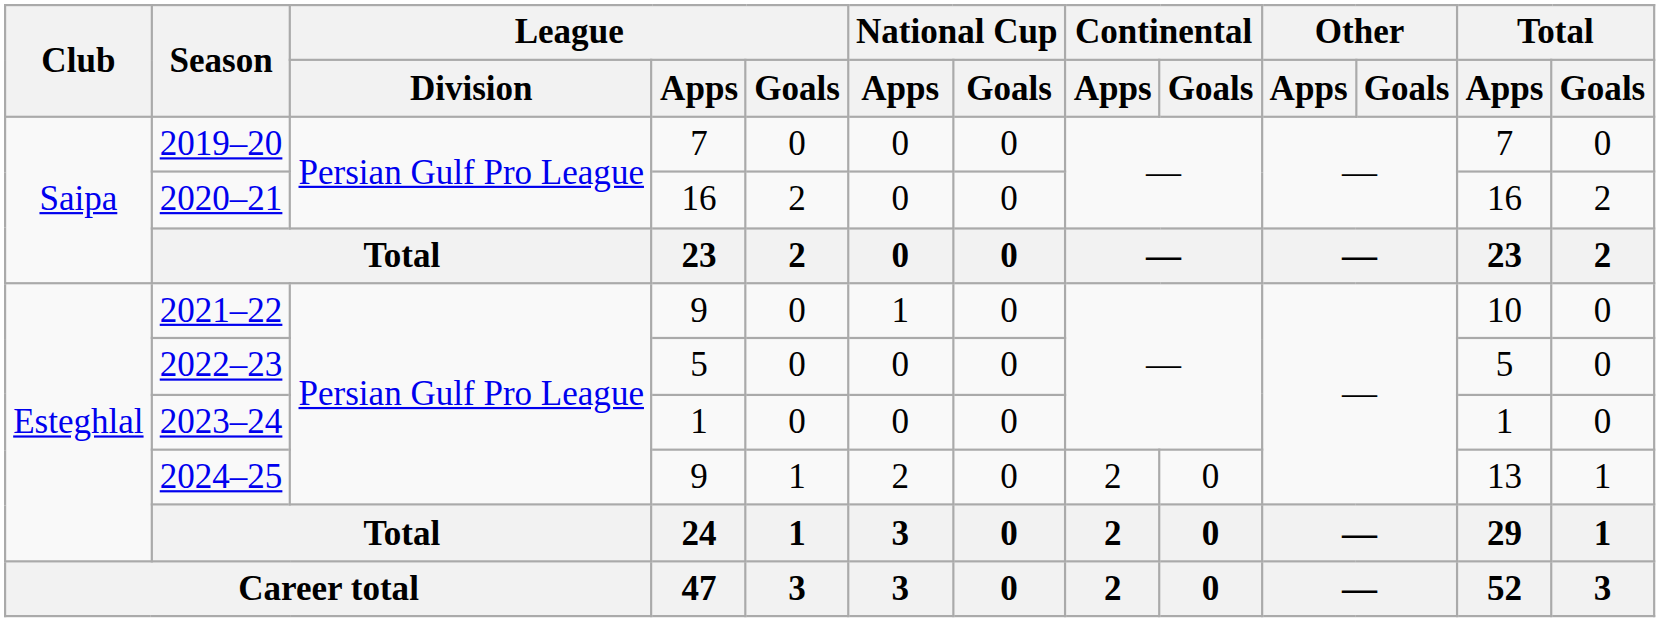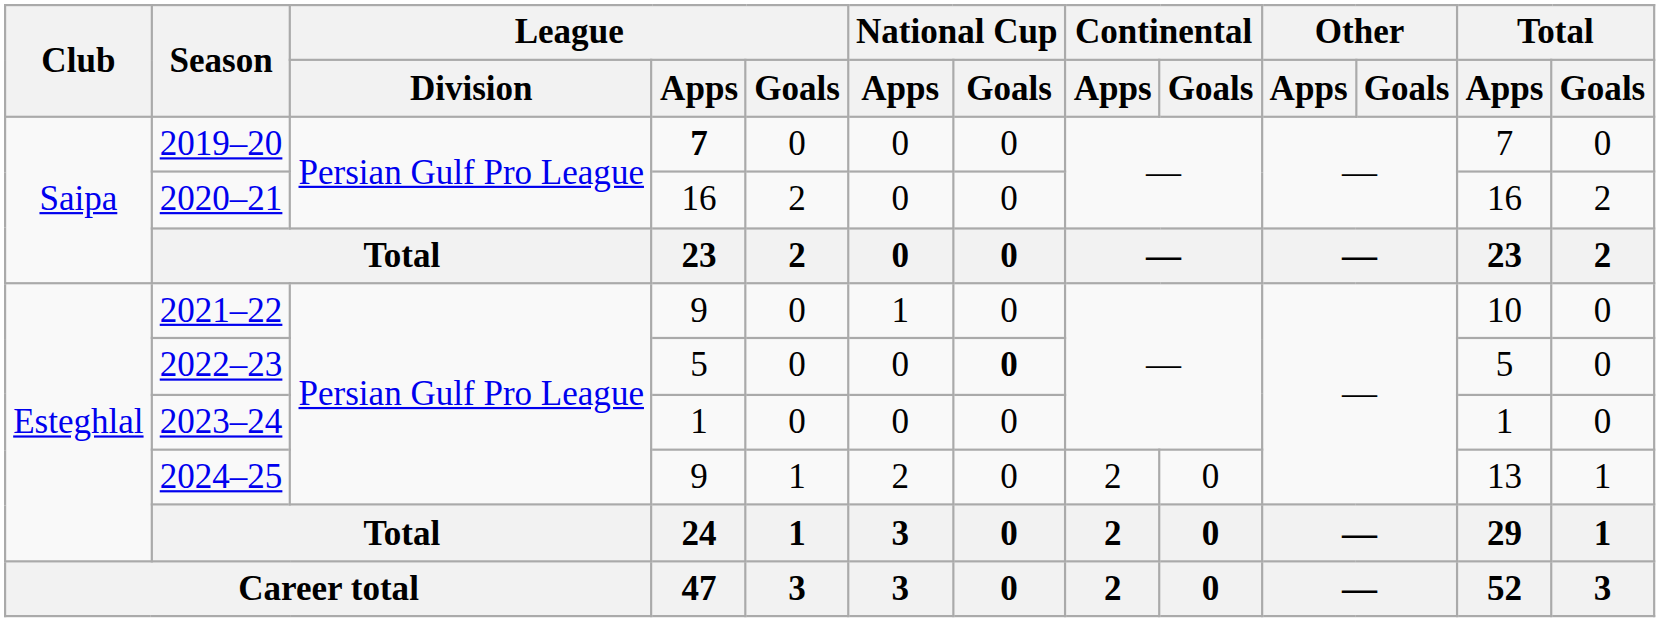2019–20 | League / Apps: normal -> bold
2022–23 | National Cup / Goals: normal -> bold
